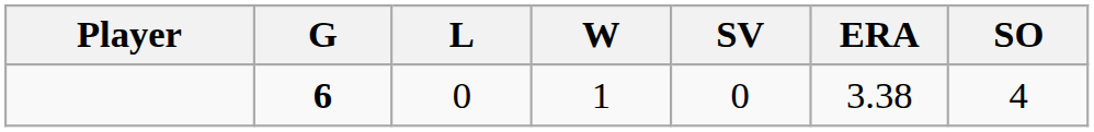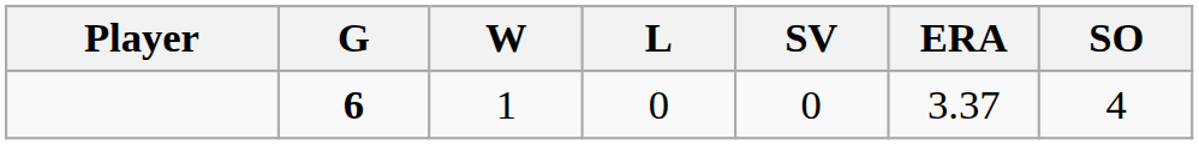columns swapped: W <-> L
row 2 | ERA: 3.38 -> 3.37
